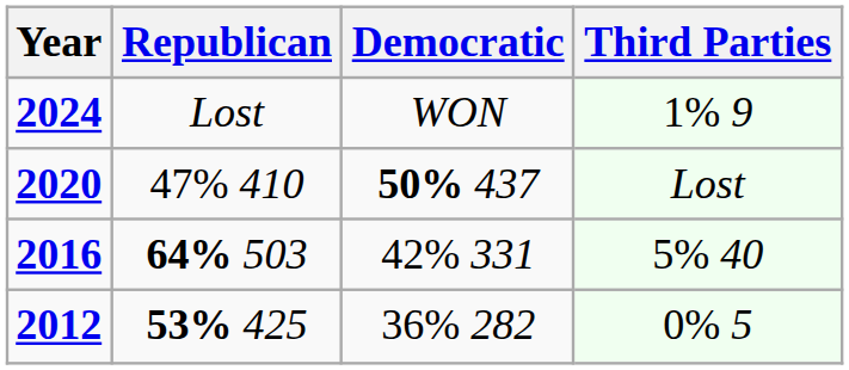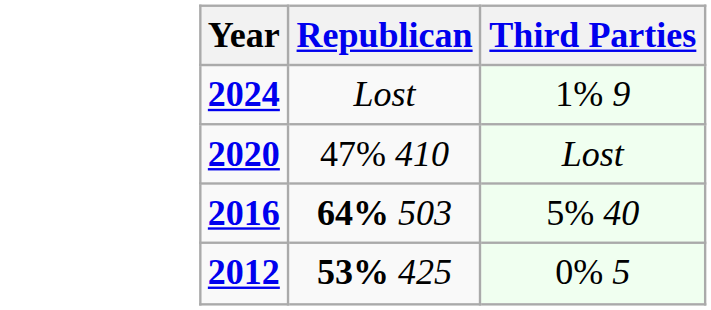- column: Democratic | WON | 50% 437 | 42% 331 | 36% 282
